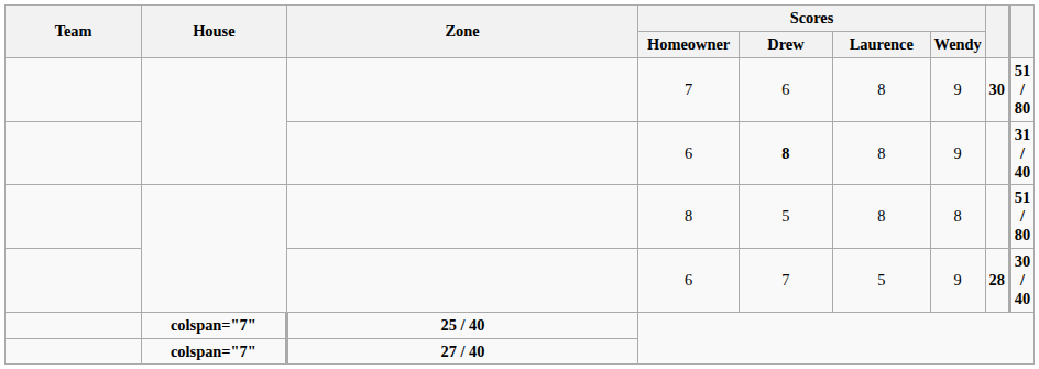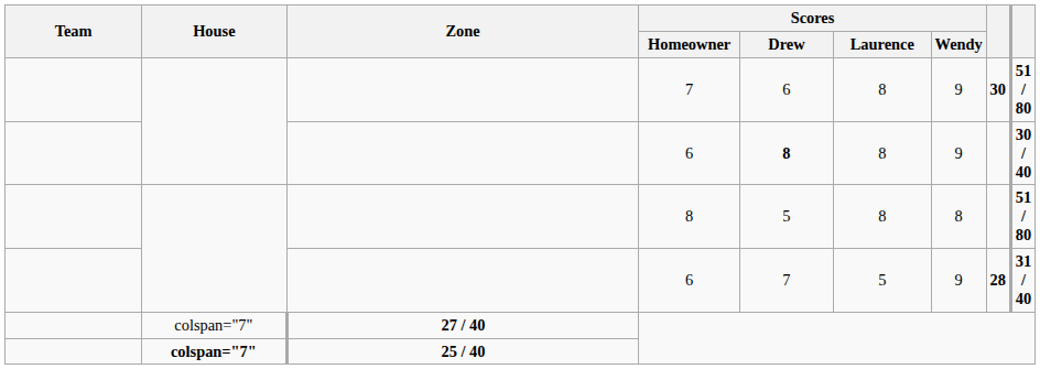row 4 | column 9: 31 / 40 -> 30 / 40
row 6 | column 9: 30 / 40 -> 31 / 40
row 7 | House: bold -> normal
row 7 | Zone: 25 / 40 -> 27 / 40
row 8 | Zone: 27 / 40 -> 25 / 40
